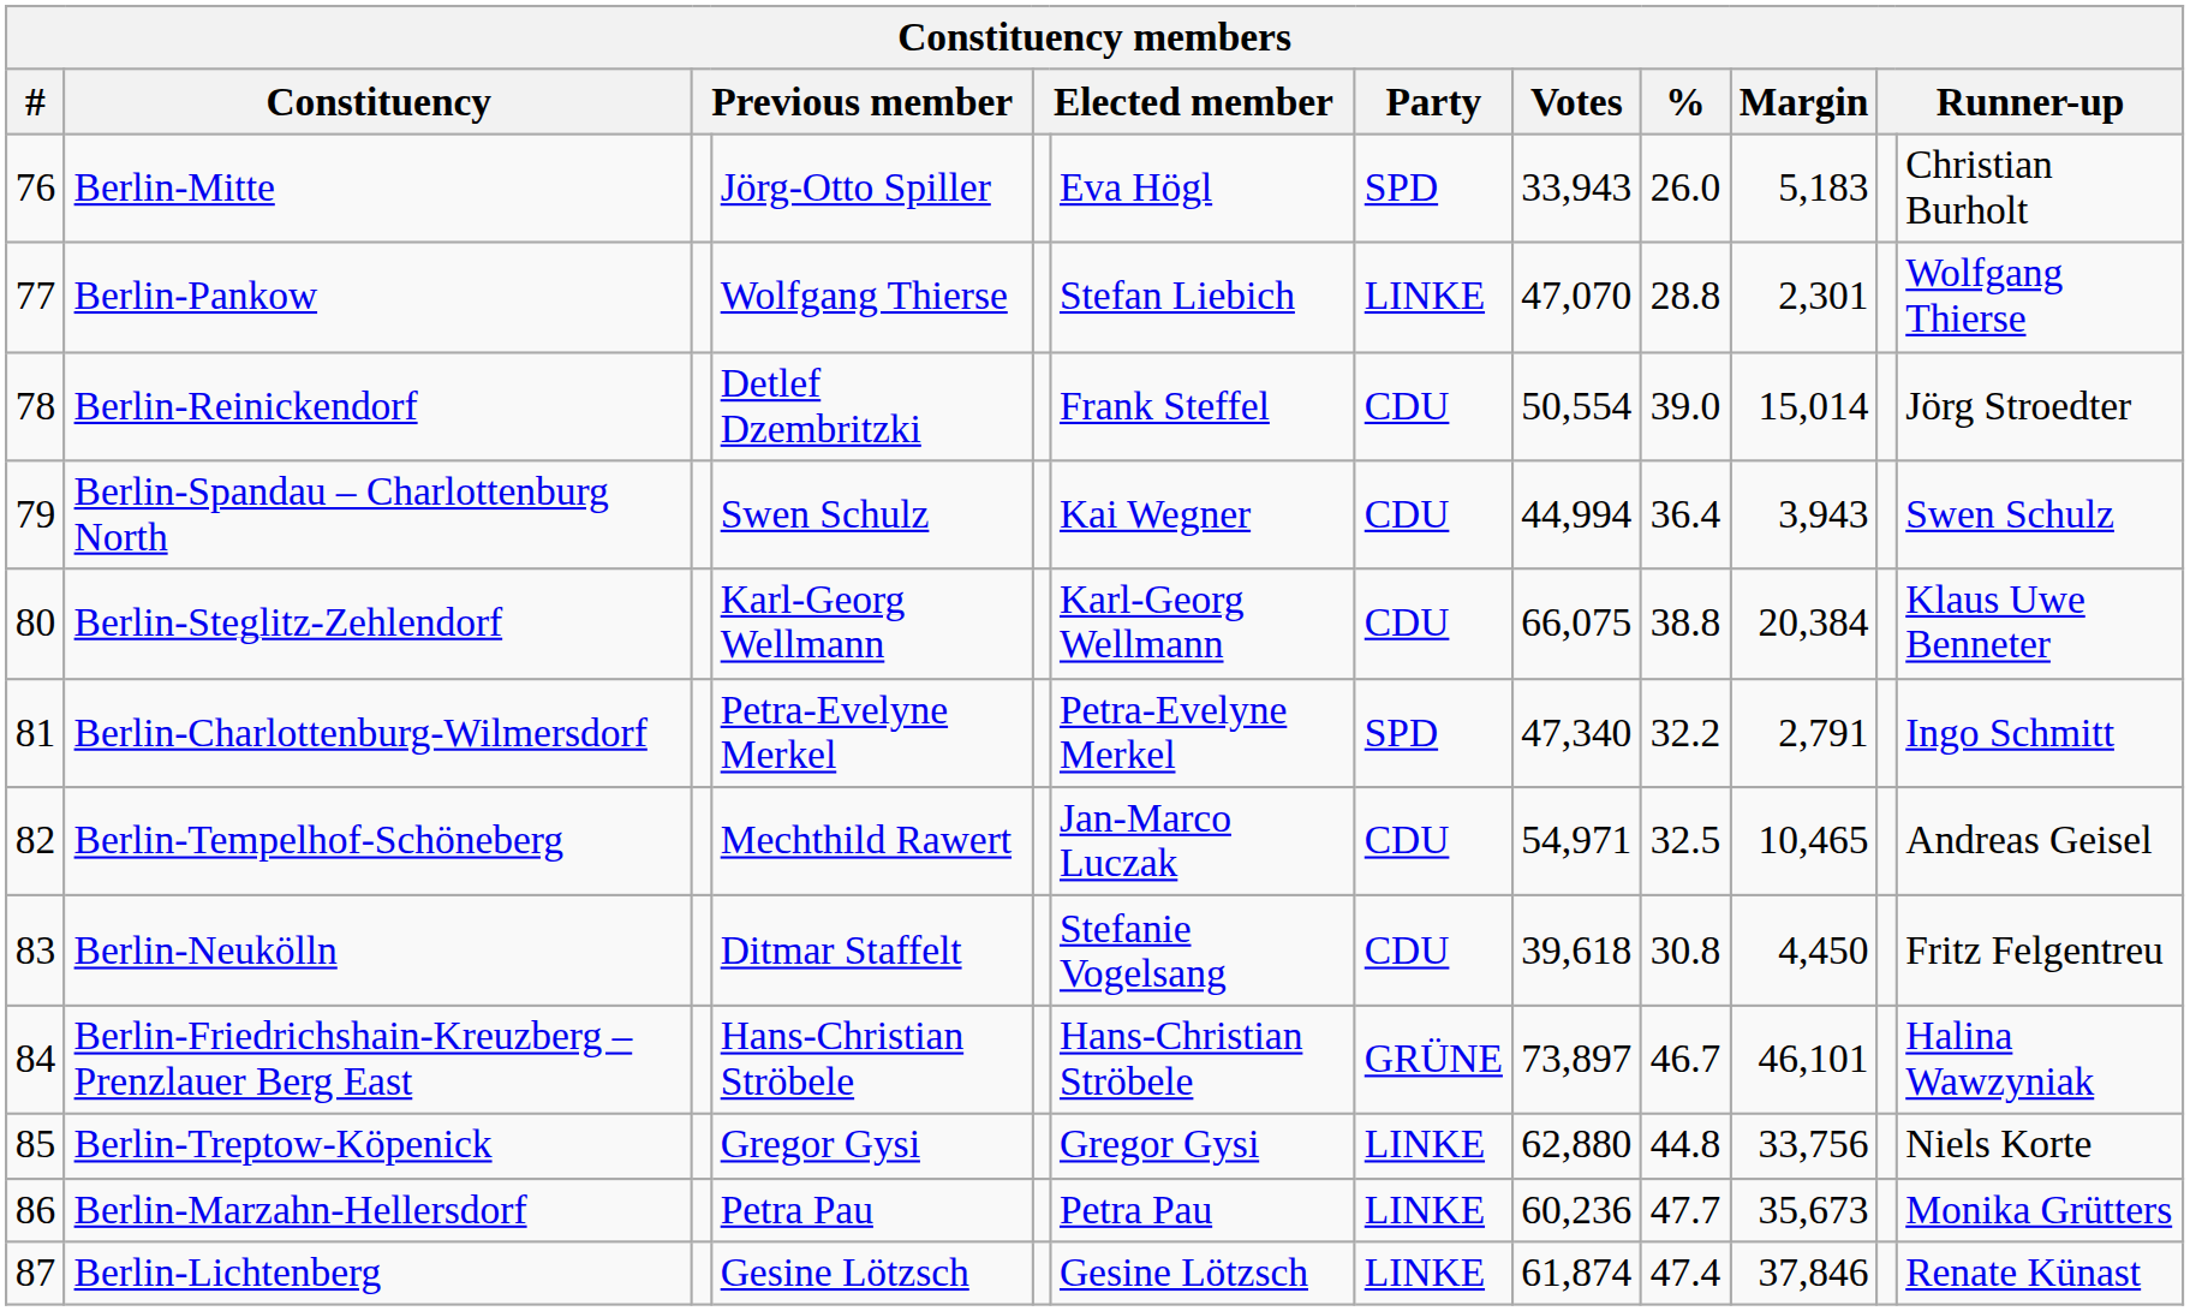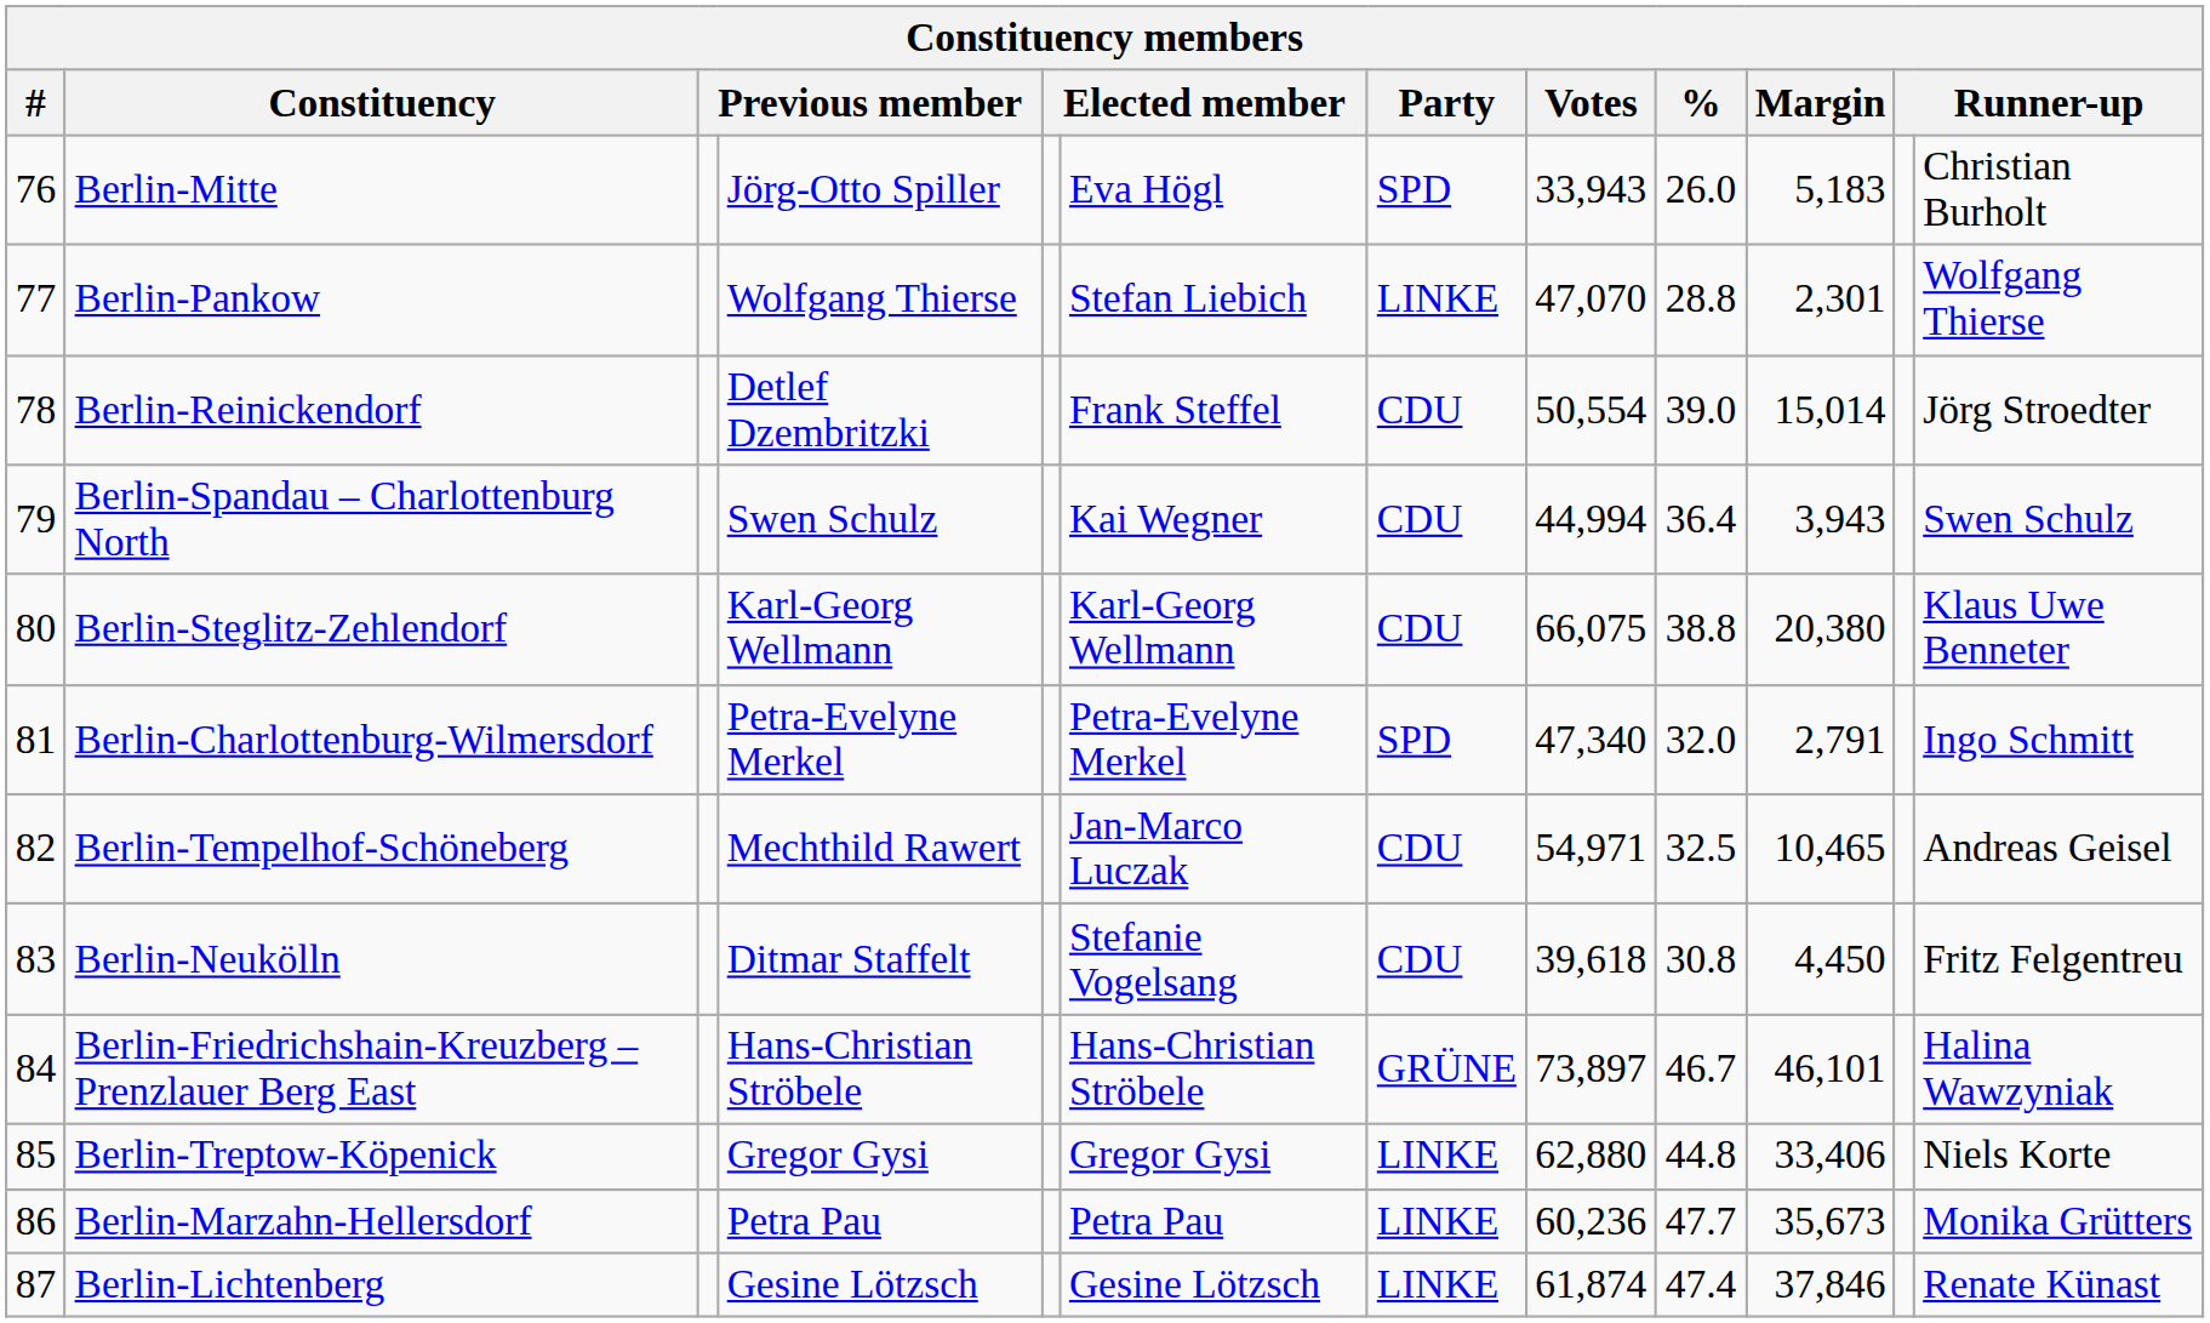Berlin-Steglitz-Zehlendorf | Margin: 20,384 -> 20,380
Berlin-Charlottenburg-Wilmersdorf | %: 32.2 -> 32.0
Berlin-Treptow-Köpenick | Margin: 33,756 -> 33,406
